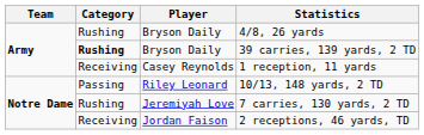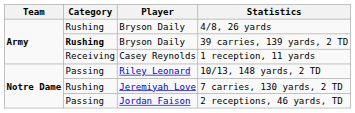2 receptions, 46 yards, TD | Category: Receiving -> Passing
